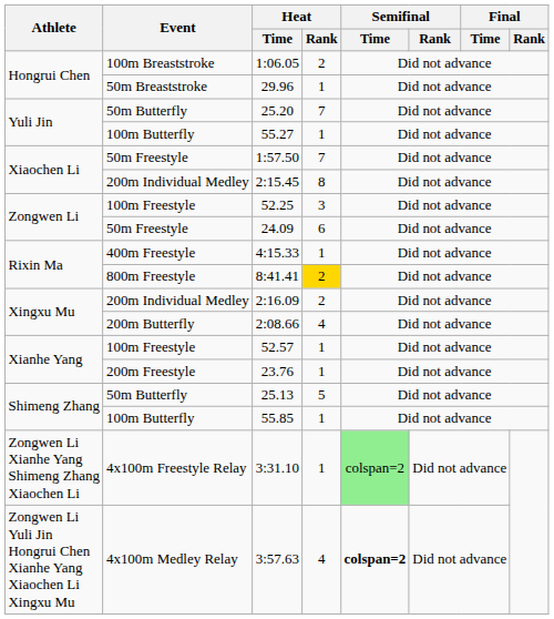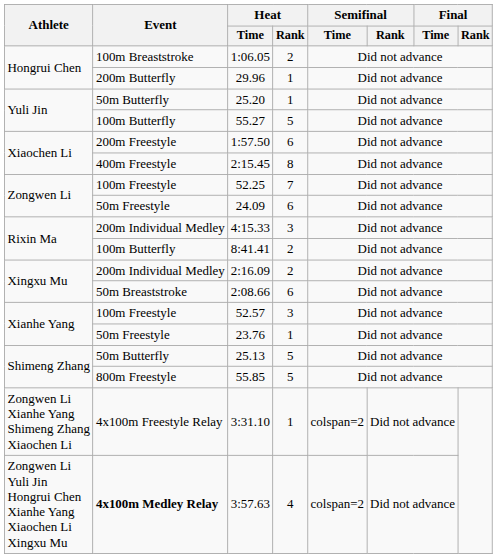29.96 | Event: 50m Breaststroke -> 200m Butterfly
25.20 | Heat / Rank: 7 -> 1
55.27 | Heat / Rank: 1 -> 5
1:57.50 | Event: 50m Freestyle -> 200m Freestyle
1:57.50 | Heat / Rank: 7 -> 6
2:15.45 | Event: 200m Individual Medley -> 400m Freestyle
52.25 | Heat / Rank: 3 -> 7
4:15.33 | Event: 400m Freestyle -> 200m Individual Medley
4:15.33 | Heat / Rank: 1 -> 3
8:41.41 | Event: 800m Freestyle -> 100m Butterfly
8:41.41 | Heat / Rank: gold background -> no background
2:08.66 | Event: 200m Butterfly -> 50m Breaststroke
2:08.66 | Heat / Rank: 4 -> 6
52.57 | Heat / Rank: 1 -> 3
23.76 | Event: 200m Freestyle -> 50m Freestyle
55.85 | Event: 100m Butterfly -> 800m Freestyle
55.85 | Heat / Rank: 1 -> 5
3:31.10 | Semifinal / Time: lightgreen background -> no background
3:57.63 | Event: normal -> bold
3:57.63 | Semifinal / Time: bold -> normal
